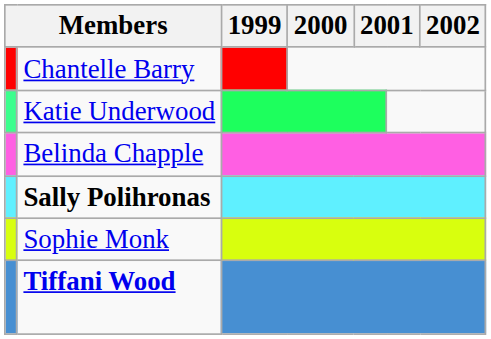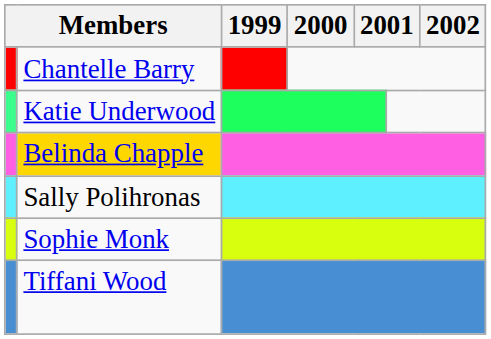Belinda Chapple | column 2: no background -> gold background
Sally Polihronas | column 2: bold -> normal
Tiffani Wood | column 2: bold -> normal
